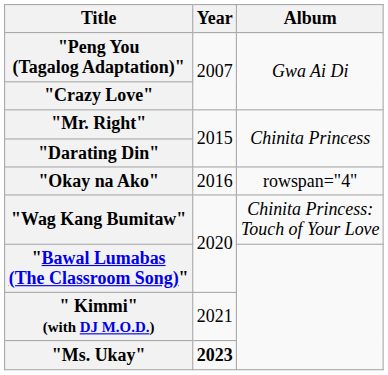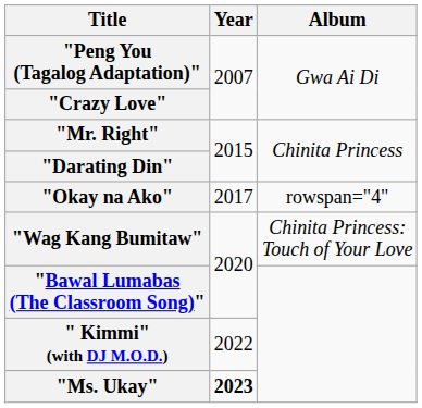"Okay na Ako" | Year: 2016 -> 2017
" Kimmi" (with DJ M.O.D.) | Year: 2021 -> 2022
